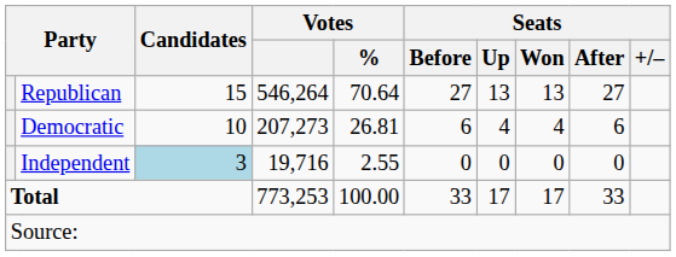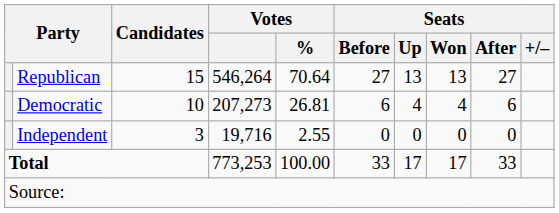Independent | Candidates: lightblue background -> no background
